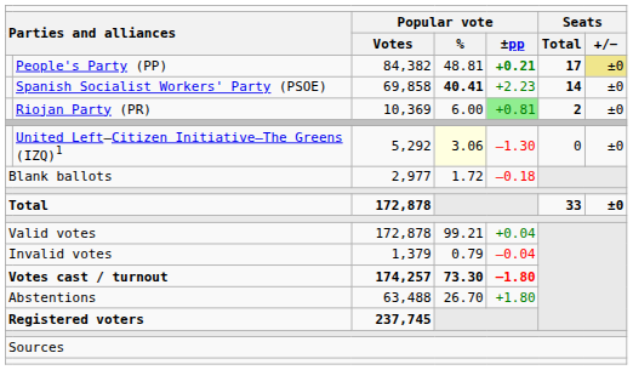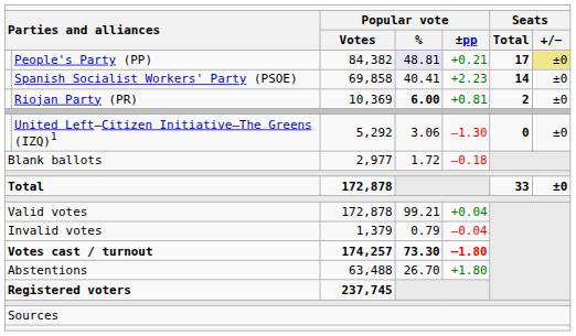People's Party (PP) | column 4: no background -> lavender background
People's Party (PP) | column 5: bold -> normal
Spanish Socialist Workers' Party (PSOE) | column 4: bold -> normal
Riojan Party (PR) | column 4: normal -> bold
Riojan Party (PR) | column 5: lightgreen background -> no background
United Left–Citizen Initiative–The Greens (IZQ)1 | column 4: lightyellow background -> no background
United Left–Citizen Initiative–The Greens (IZQ)1 | column 6: normal -> bold
